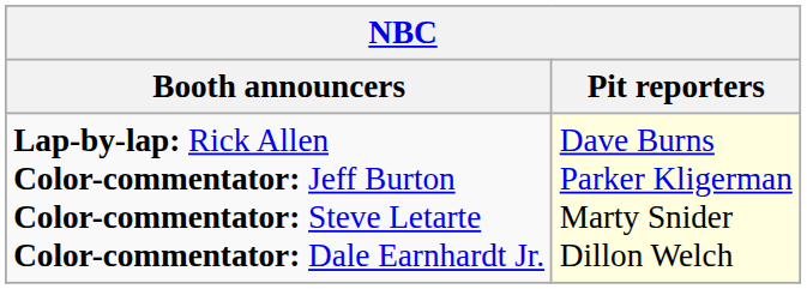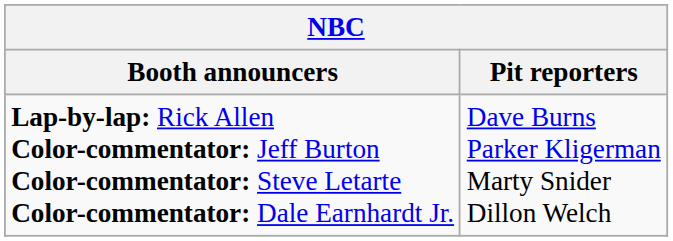row 3 | Pit reporters: lightyellow background -> no background
